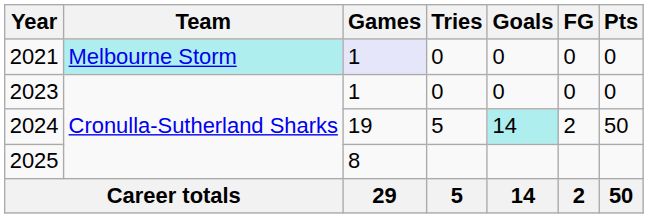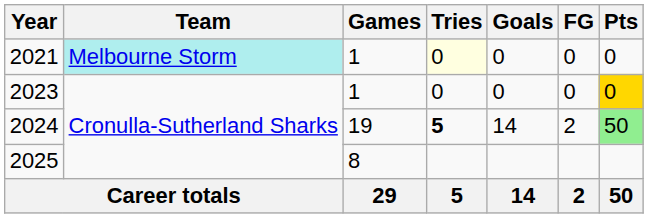2021 | Games: lavender background -> no background
2021 | Tries: no background -> lightyellow background
2023 | Pts: no background -> gold background
2024 | Tries: normal -> bold
2024 | Goals: paleturquoise background -> no background
2024 | Pts: no background -> lightgreen background
